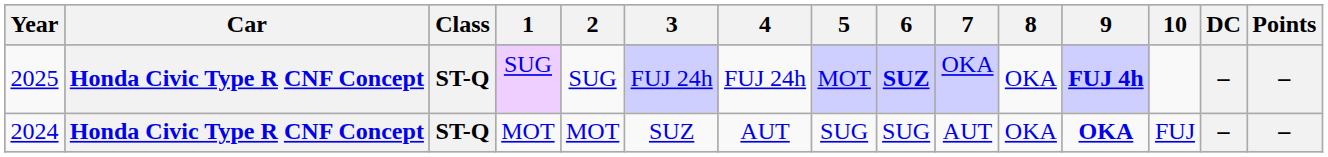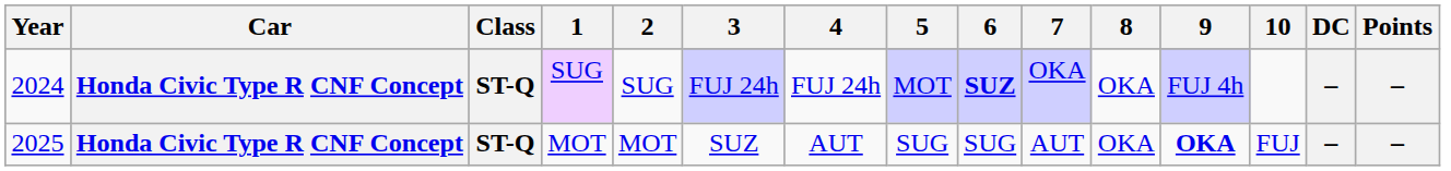row 2 | Year: 2025 -> 2024
row 2 | 9: bold -> normal
row 3 | Year: 2024 -> 2025
